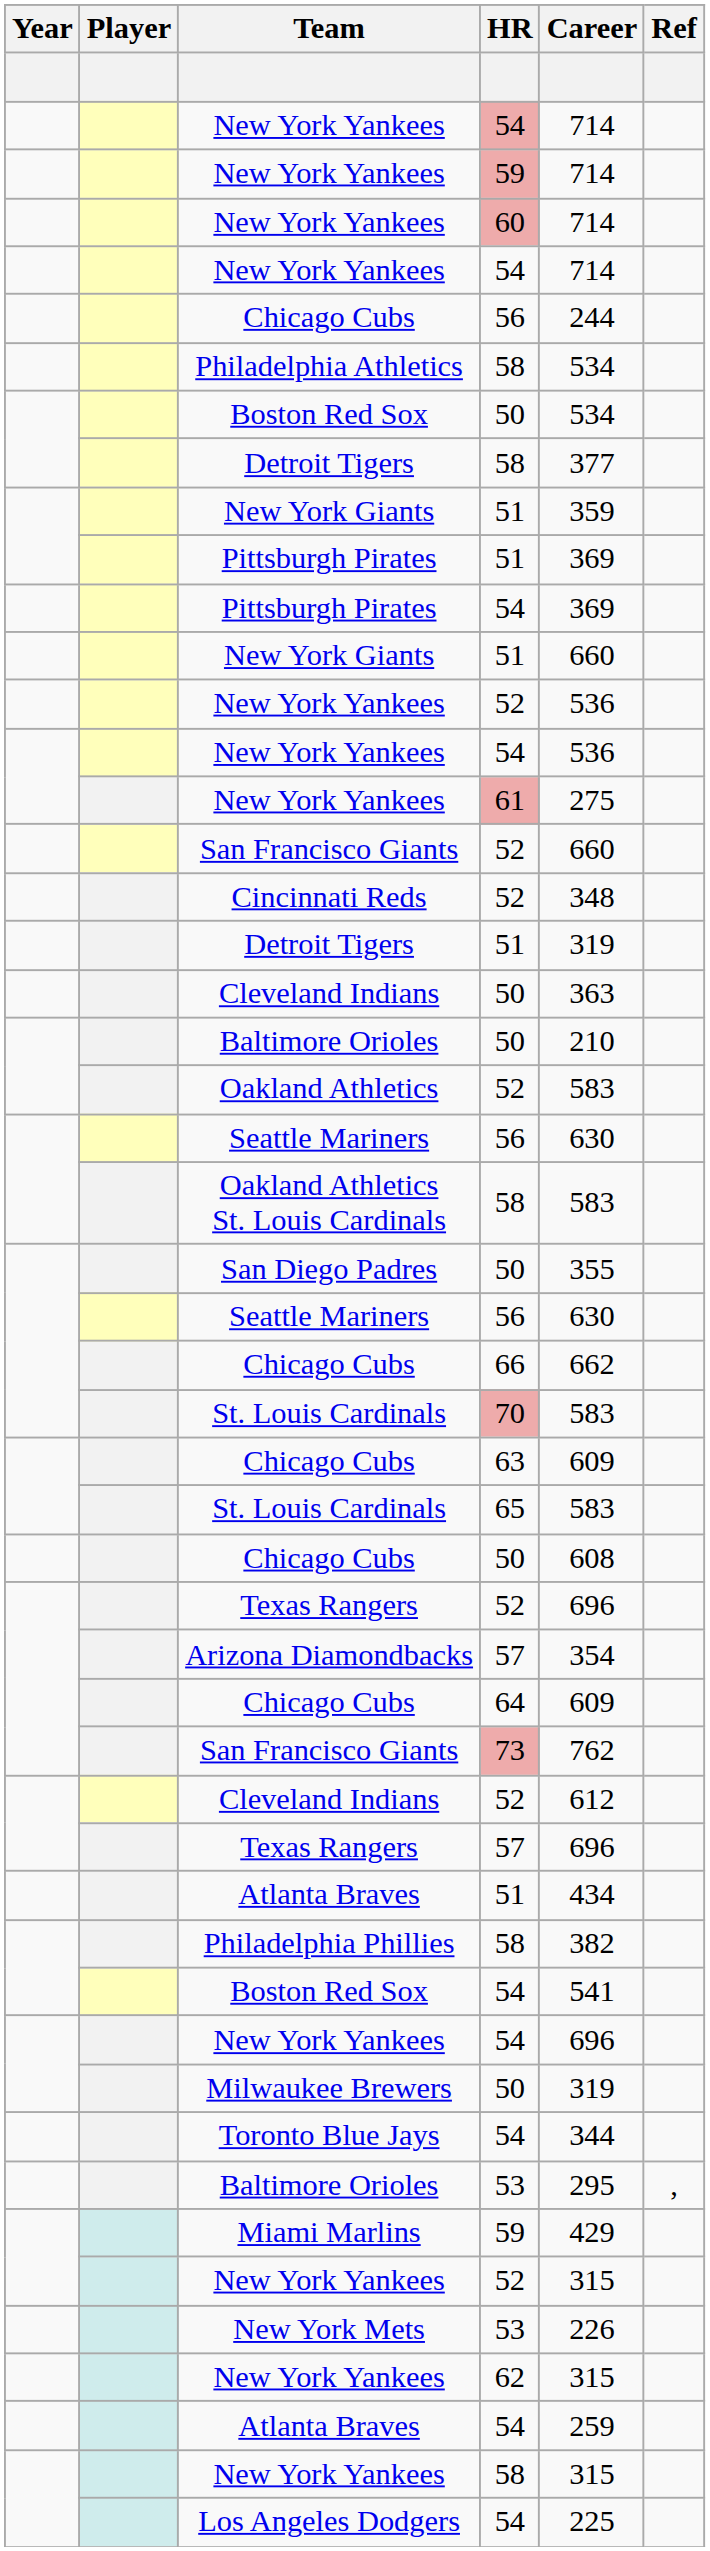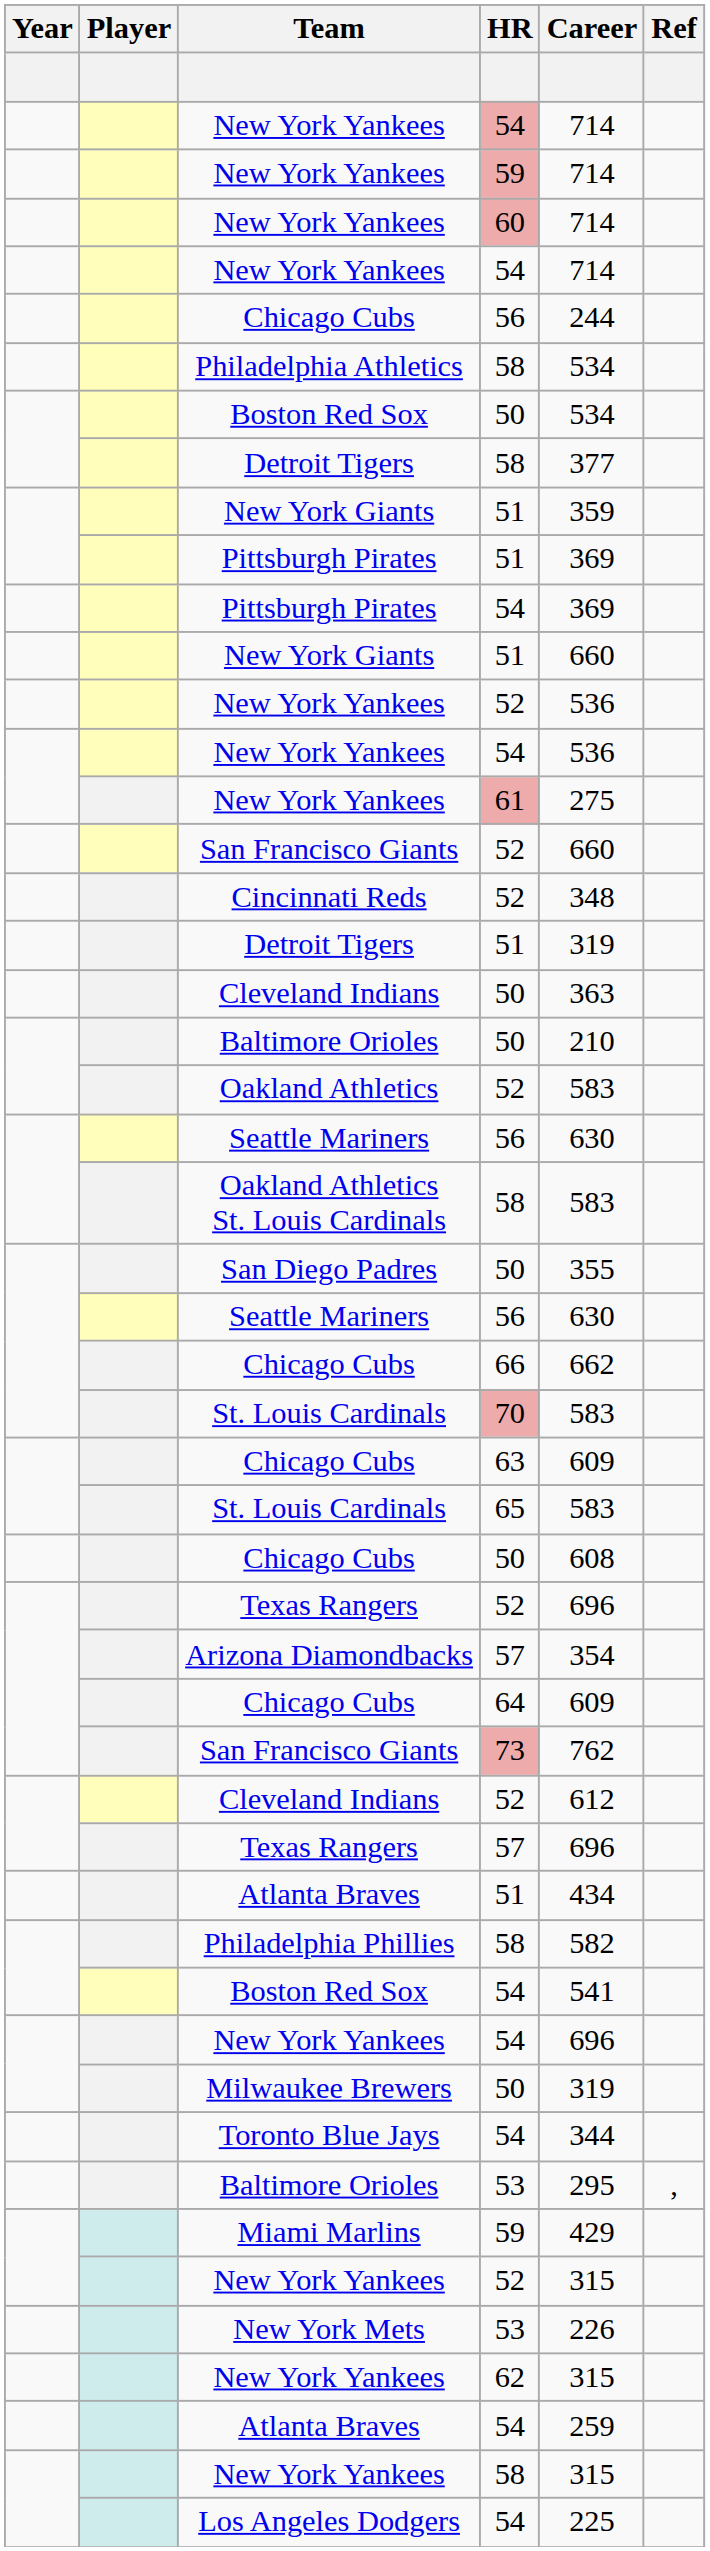Philadelphia Phillies | Career: 382 -> 582
